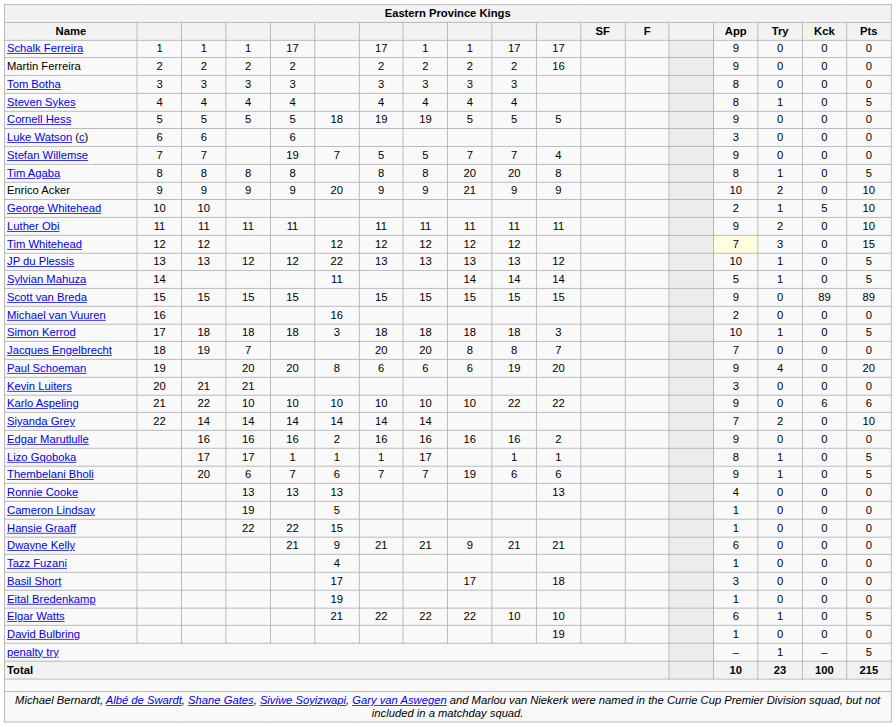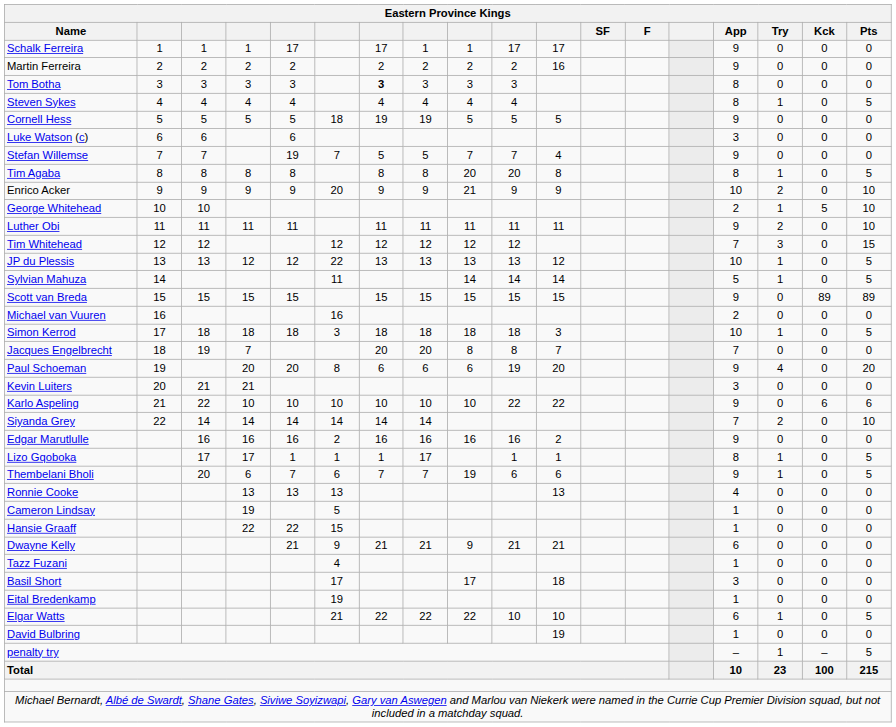Tom Botha | column 7: normal -> bold
Tim Whitehead | App: lightyellow background -> no background
